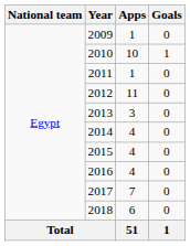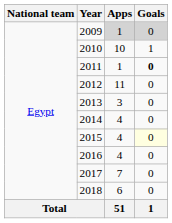2009 | Apps: no background -> lightgrey background
2009 | Goals: no background -> lightgrey background
2011 | Goals: normal -> bold
2015 | Goals: no background -> lightyellow background
